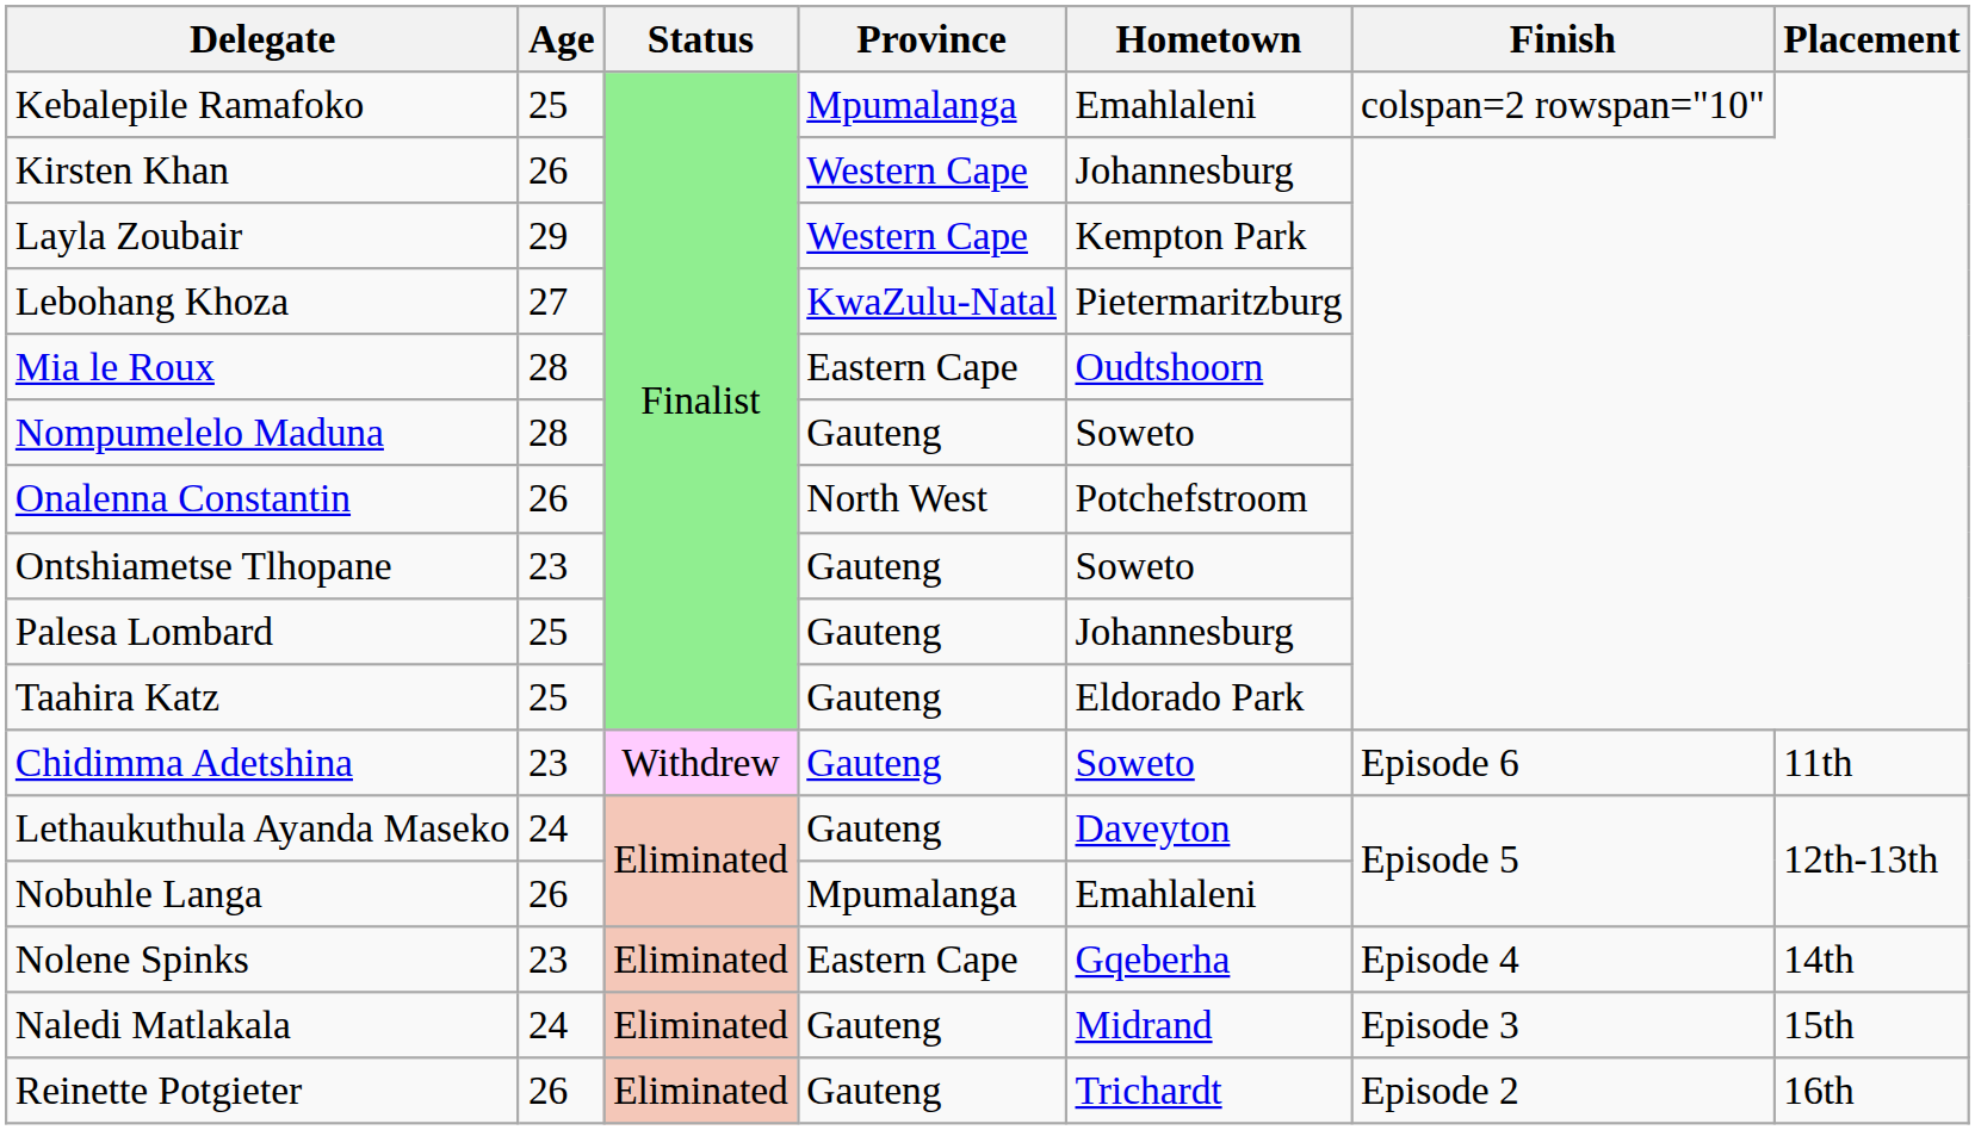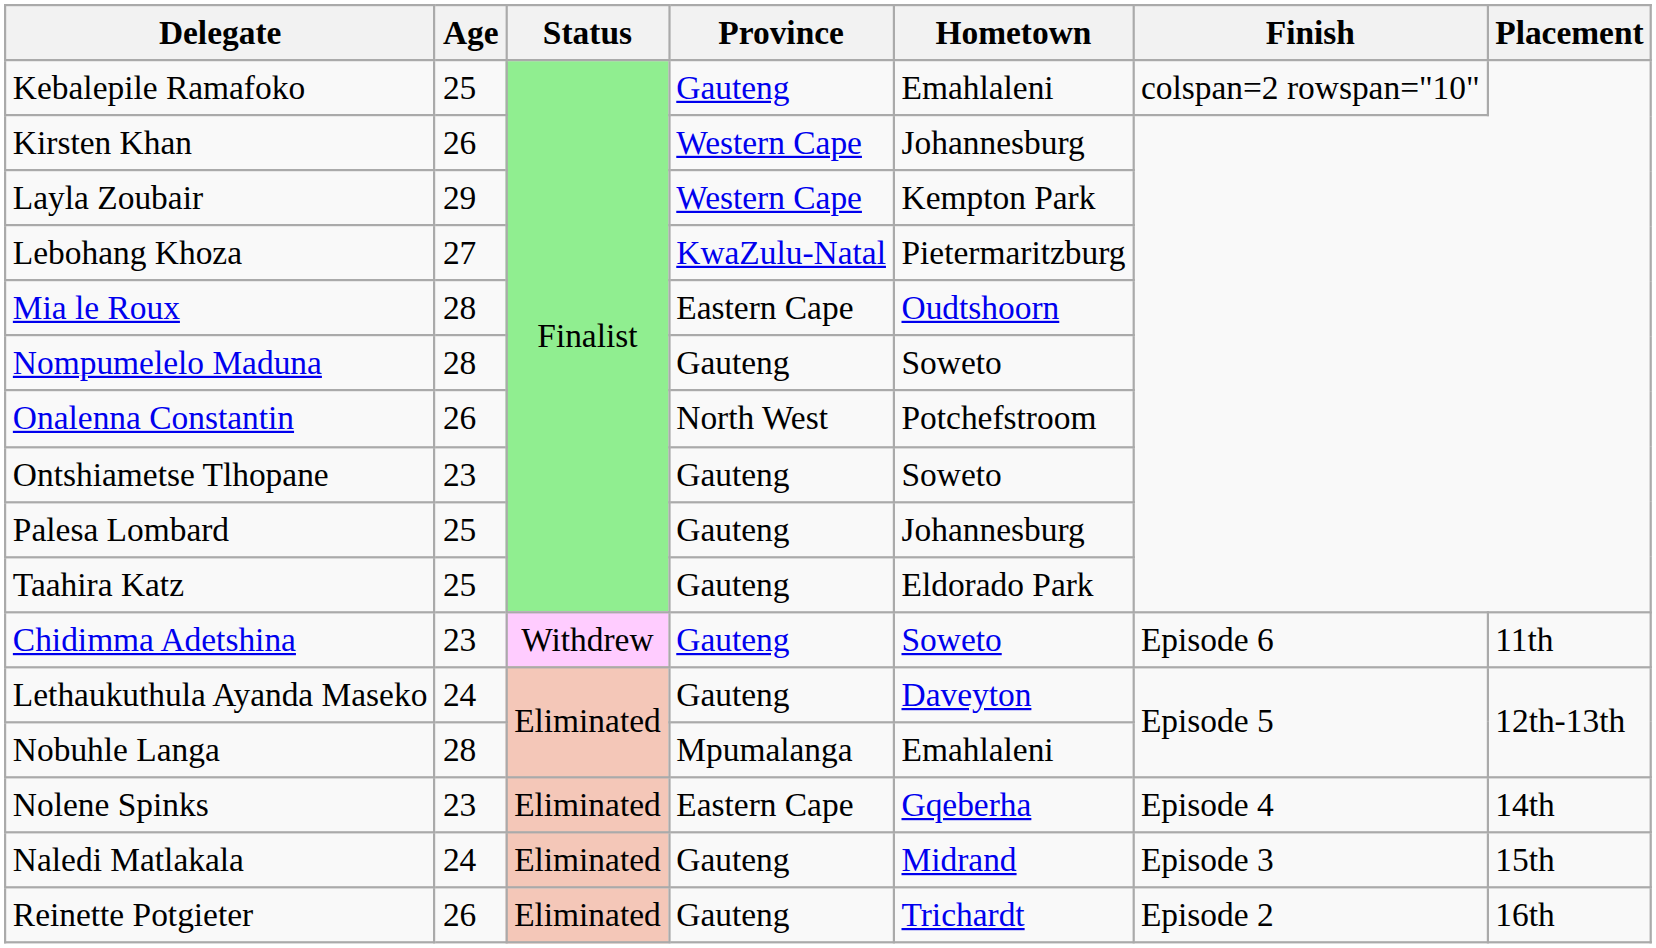Kebalepile Ramafoko | Province: Mpumalanga -> Gauteng
Nobuhle Langa | Age: 26 -> 28
